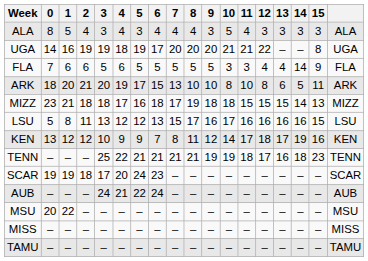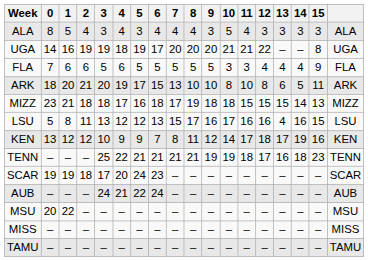row 4 | 14: 14 -> 4
row 7 | 13: 16 -> 4
